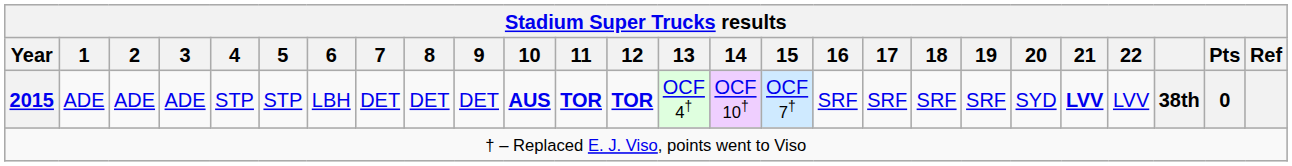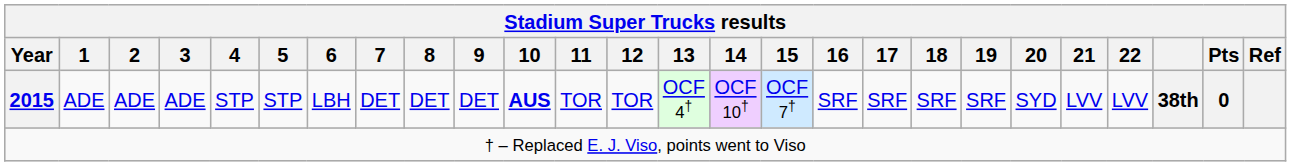2015 | 11: bold -> normal
2015 | 12: bold -> normal
2015 | 21: bold -> normal
